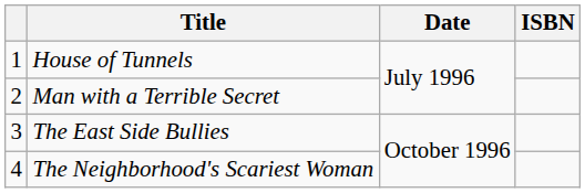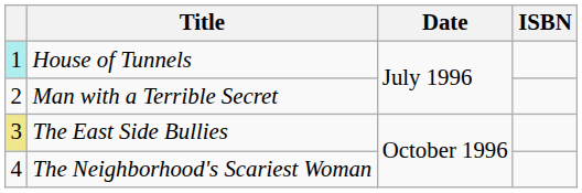House of Tunnels | column 1: no background -> paleturquoise background
The East Side Bullies | column 1: no background -> khaki background
